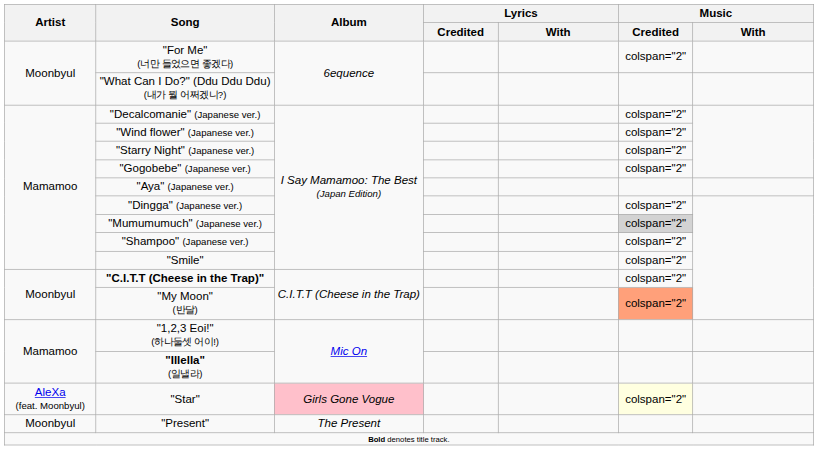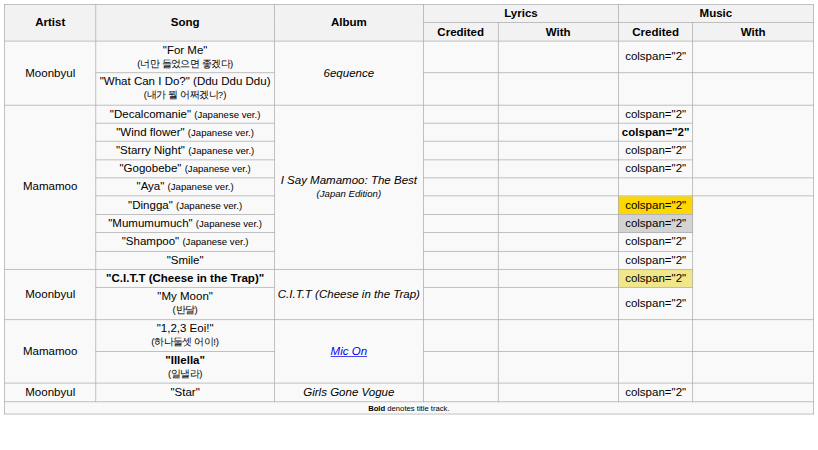"Wind flower" (Japanese ver.) | Music / Credited: normal -> bold
"Dingga" (Japanese ver.) | Music / Credited: no background -> gold background
"C.I.T.T (Cheese in the Trap)" | Music / Credited: no background -> khaki background
"My Moon" (반달) | Music / Credited: lightsalmon background -> no background
"Star" | Artist: AleXa (feat. Moonbyul) -> Moonbyul
"Star" | Album: pink background -> no background
"Star" | Music / Credited: lightyellow background -> no background
- row: Moonbyul | "Present" | The Present
